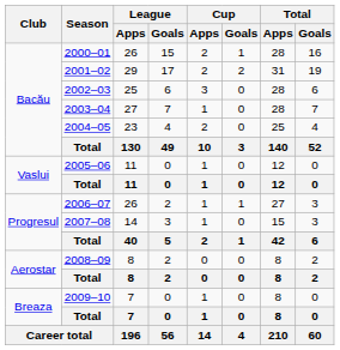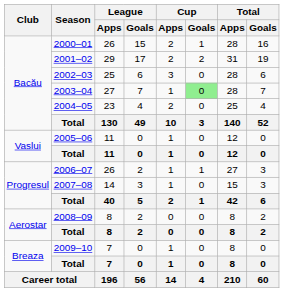2003–04 | Cup / Goals: no background -> lightgreen background
